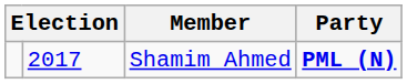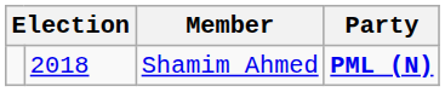Shamim Ahmed | column 2: 2017 -> 2018
